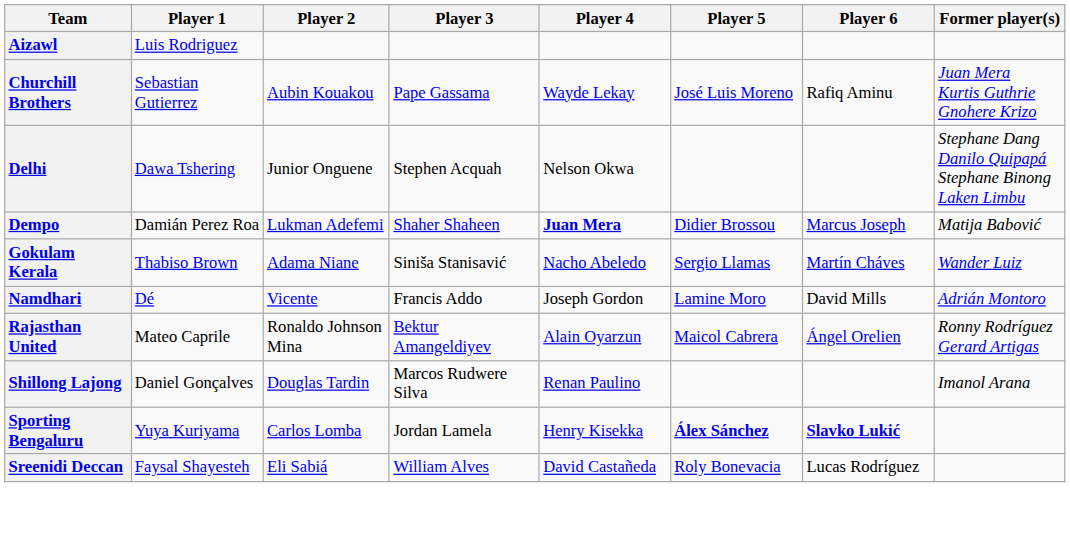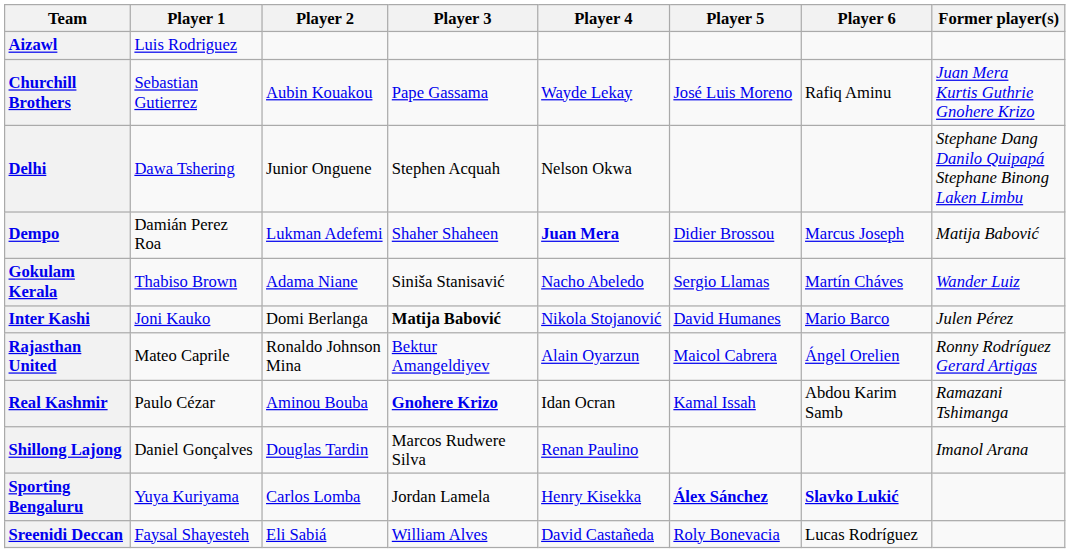+ row: Inter Kashi | Joni Kauko | Domi Berlanga | Matija Babović | Nikola Stojanović | David Humanes | Mario Barco | Julen Pérez
- row: Namdhari | Dé | Vicente | Francis Addo | Joseph Gordon | Lamine Moro | David Mills | Adrián Montoro
+ row: Real Kashmir | Paulo Cézar | Aminou Bouba | Gnohere Krizo | Idan Ocran | Kamal Issah | Abdou Karim Samb | Ramazani Tshimanga
